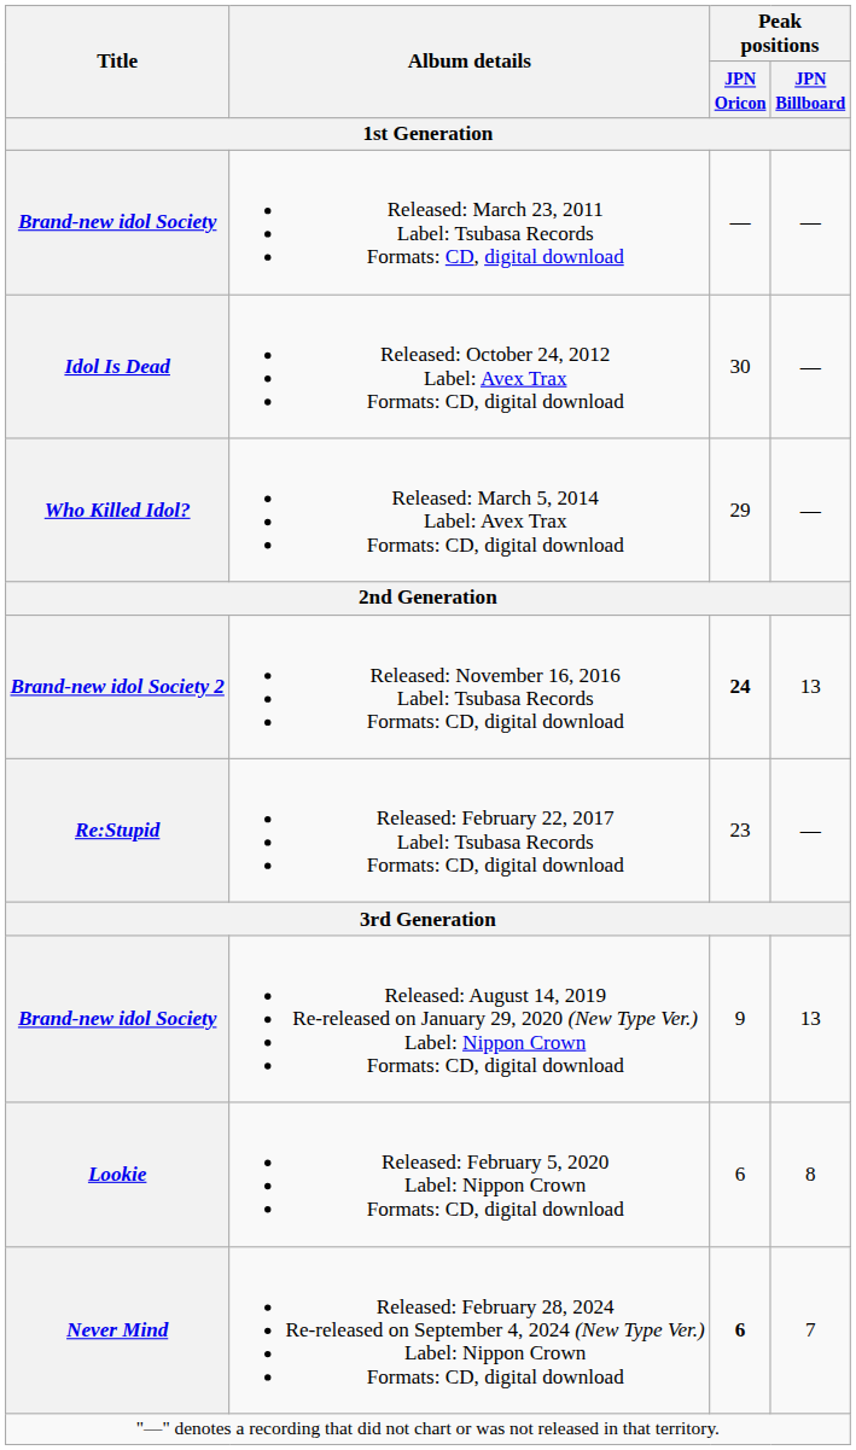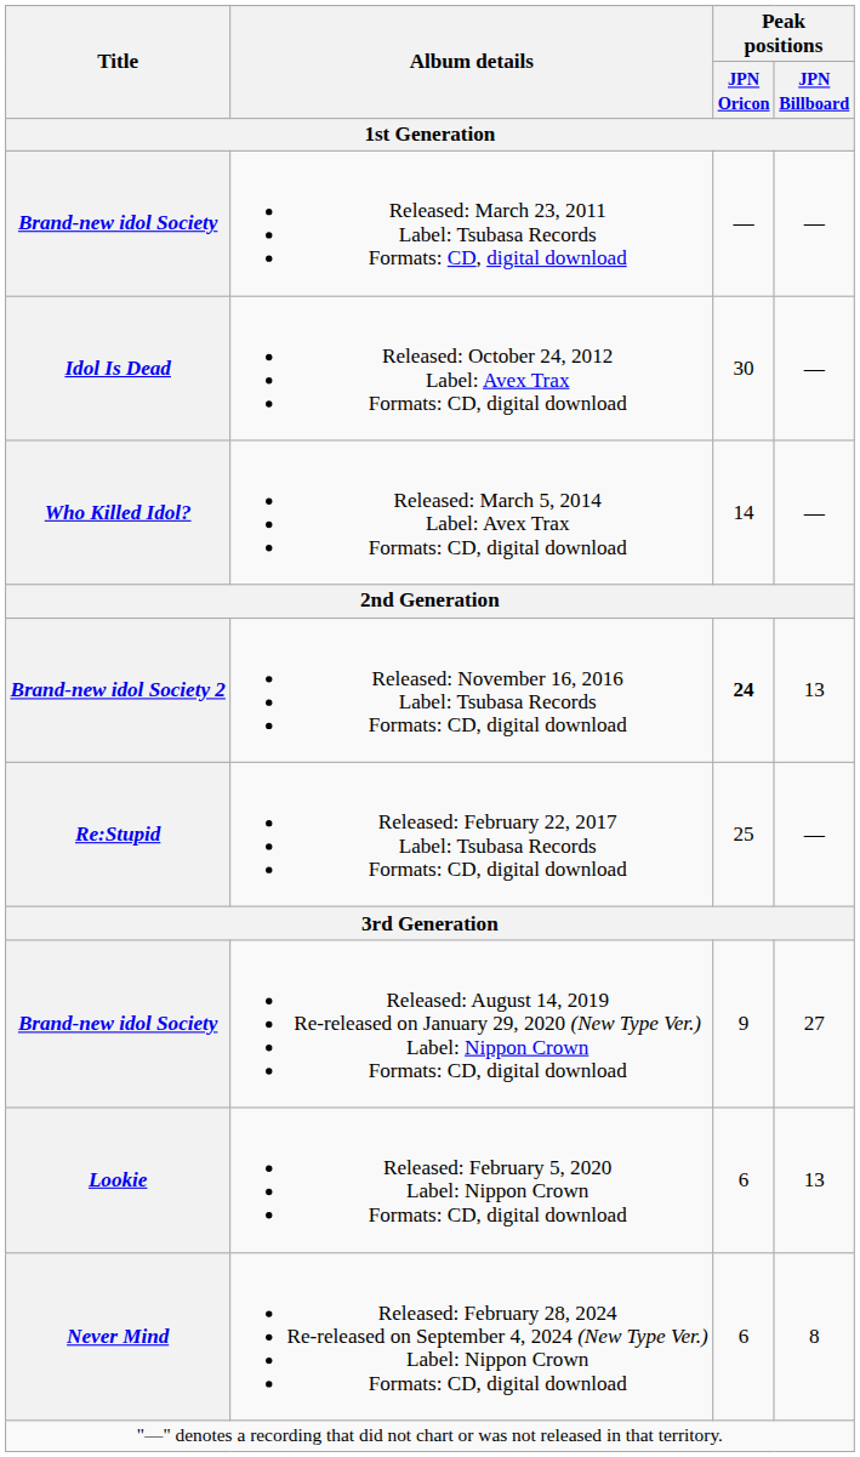row 6 | Peak positions / JPN Oricon: 29 -> 14
row 9 | Peak positions / JPN Oricon: 23 -> 25
row 11 | Peak positions / JPN Billboard: 13 -> 27
row 12 | Peak positions / JPN Billboard: 8 -> 13
row 13 | Peak positions / JPN Oricon: bold -> normal
row 13 | Peak positions / JPN Billboard: 7 -> 8
